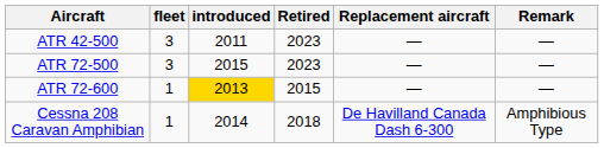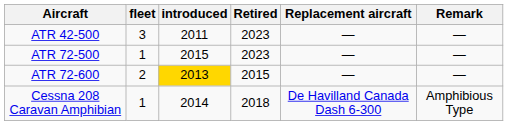ATR 72-500 | fleet: 3 -> 1
ATR 72-600 | fleet: 1 -> 2
